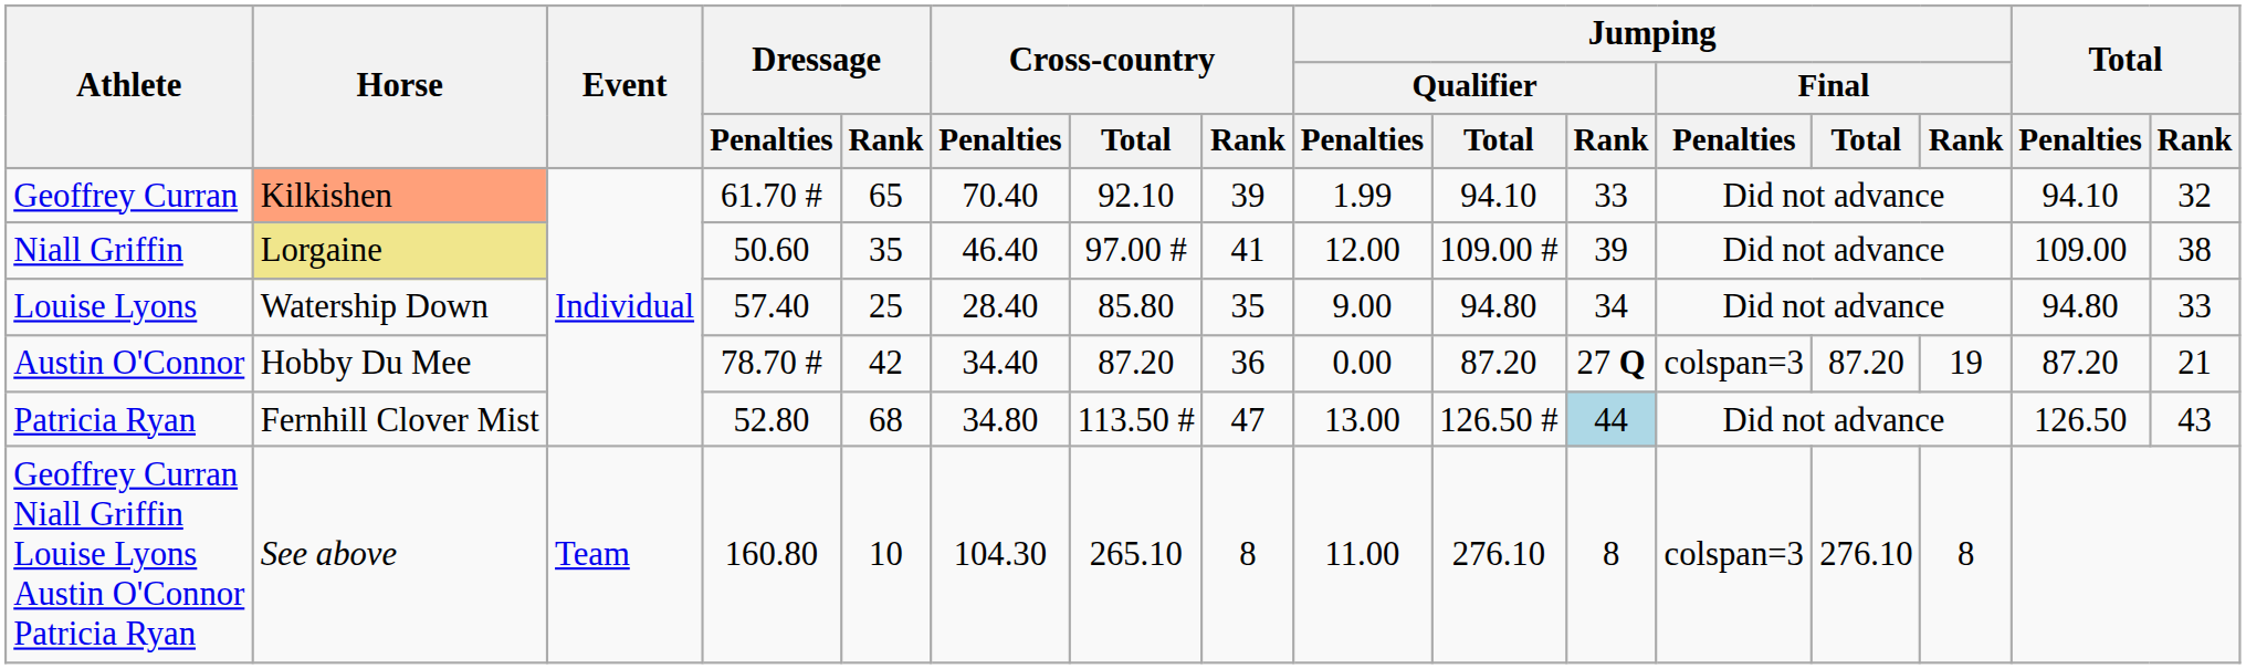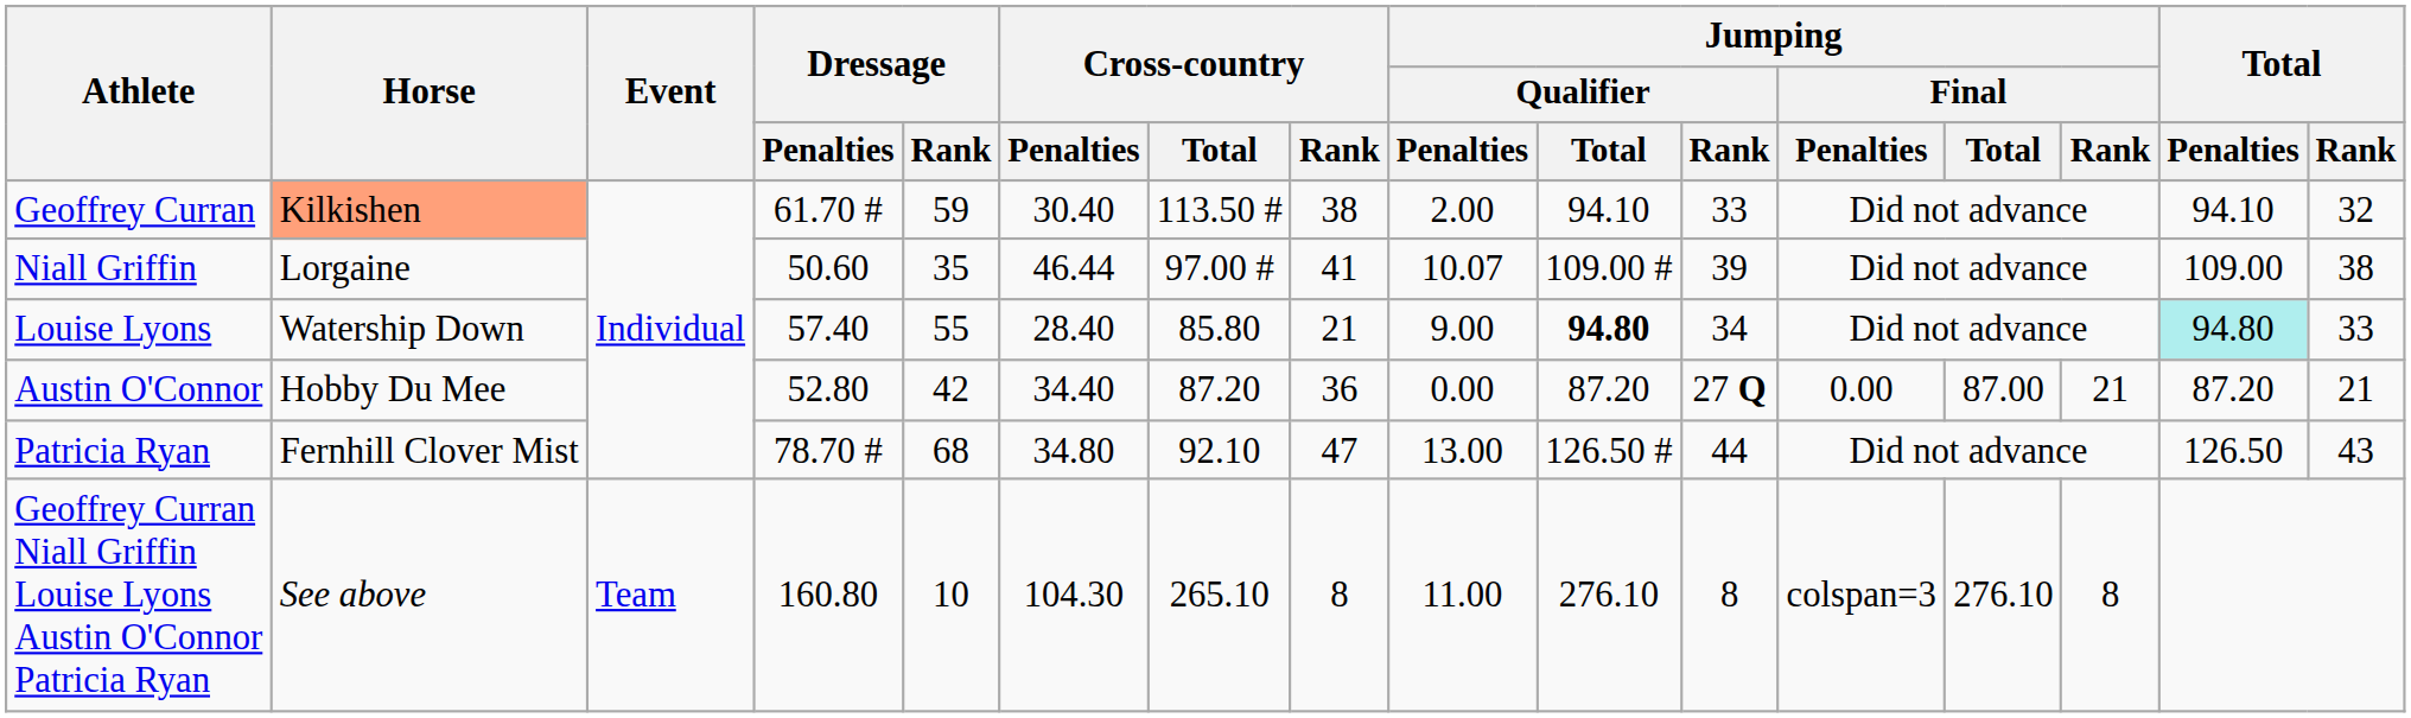Geoffrey Curran | Dressage / Rank: 65 -> 59
Geoffrey Curran | Cross-country / Penalties: 70.40 -> 30.40
Geoffrey Curran | Cross-country / Total: 92.10 -> 113.50 #
Geoffrey Curran | Cross-country / Rank: 39 -> 38
Geoffrey Curran | Jumping / Qualifier / Penalties: 1.99 -> 2.00
Niall Griffin | Horse: khaki background -> no background
Niall Griffin | Cross-country / Penalties: 46.40 -> 46.44
Niall Griffin | Jumping / Qualifier / Penalties: 12.00 -> 10.07
Louise Lyons | Dressage / Rank: 25 -> 55
Louise Lyons | Cross-country / Rank: 35 -> 21
Louise Lyons | Jumping / Qualifier / Total: normal -> bold
Louise Lyons | Total / Penalties: no background -> paleturquoise background
Austin O'Connor | Dressage / Penalties: 78.70 # -> 52.80
Austin O'Connor | Jumping / Final / Penalties: colspan=3 -> 0.00
Austin O'Connor | Jumping / Final / Total: 87.20 -> 87.00
Austin O'Connor | Jumping / Final / Rank: 19 -> 21
Patricia Ryan | Dressage / Penalties: 52.80 -> 78.70 #
Patricia Ryan | Cross-country / Total: 113.50 # -> 92.10
Patricia Ryan | Jumping / Qualifier / Rank: lightblue background -> no background
